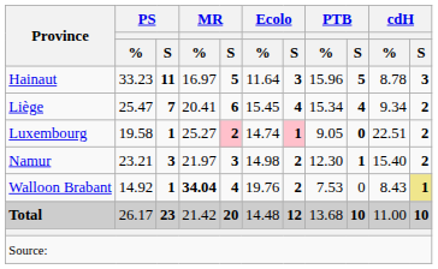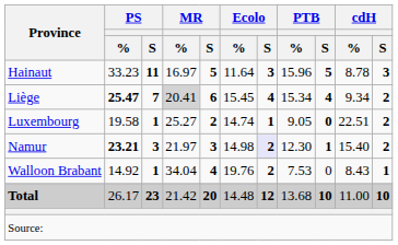Liège | PS / %: normal -> bold
Liège | MR / %: no background -> lightgrey background
Luxembourg | MR / S: pink background -> no background
Luxembourg | Ecolo / S: pink background -> no background
Namur | PS / %: normal -> bold
Namur | Ecolo / S: no background -> lavender background
Walloon Brabant | MR / %: bold -> normal
Walloon Brabant | cdH / S: khaki background -> no background
